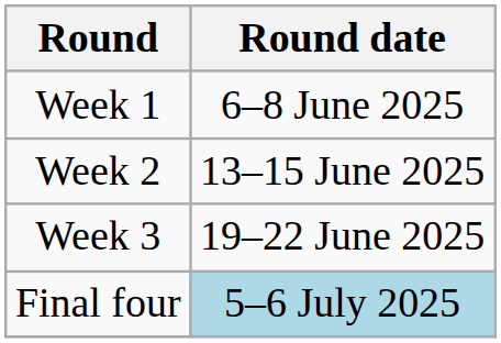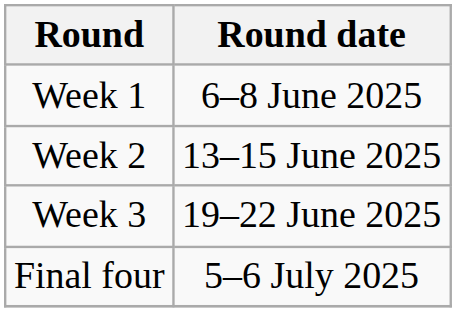Final four | Round date: lightblue background -> no background
